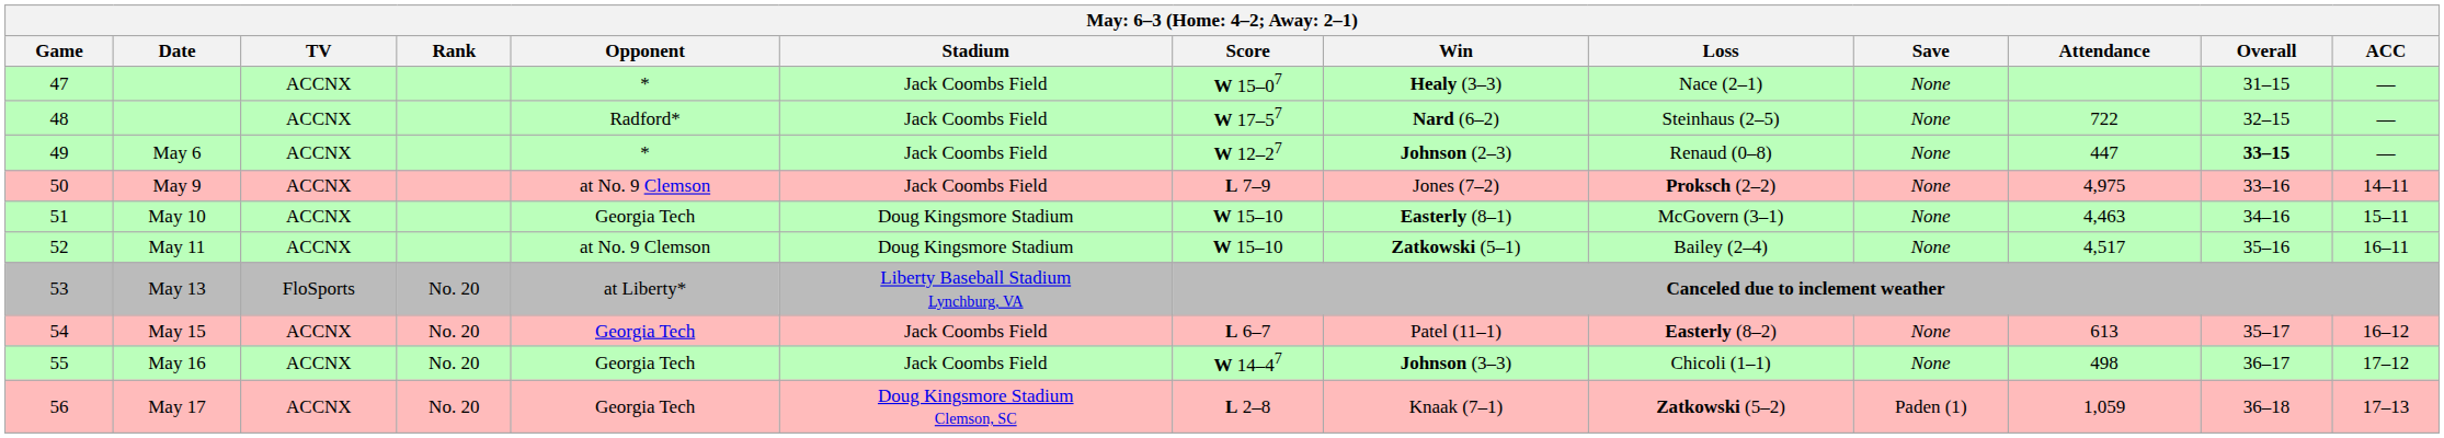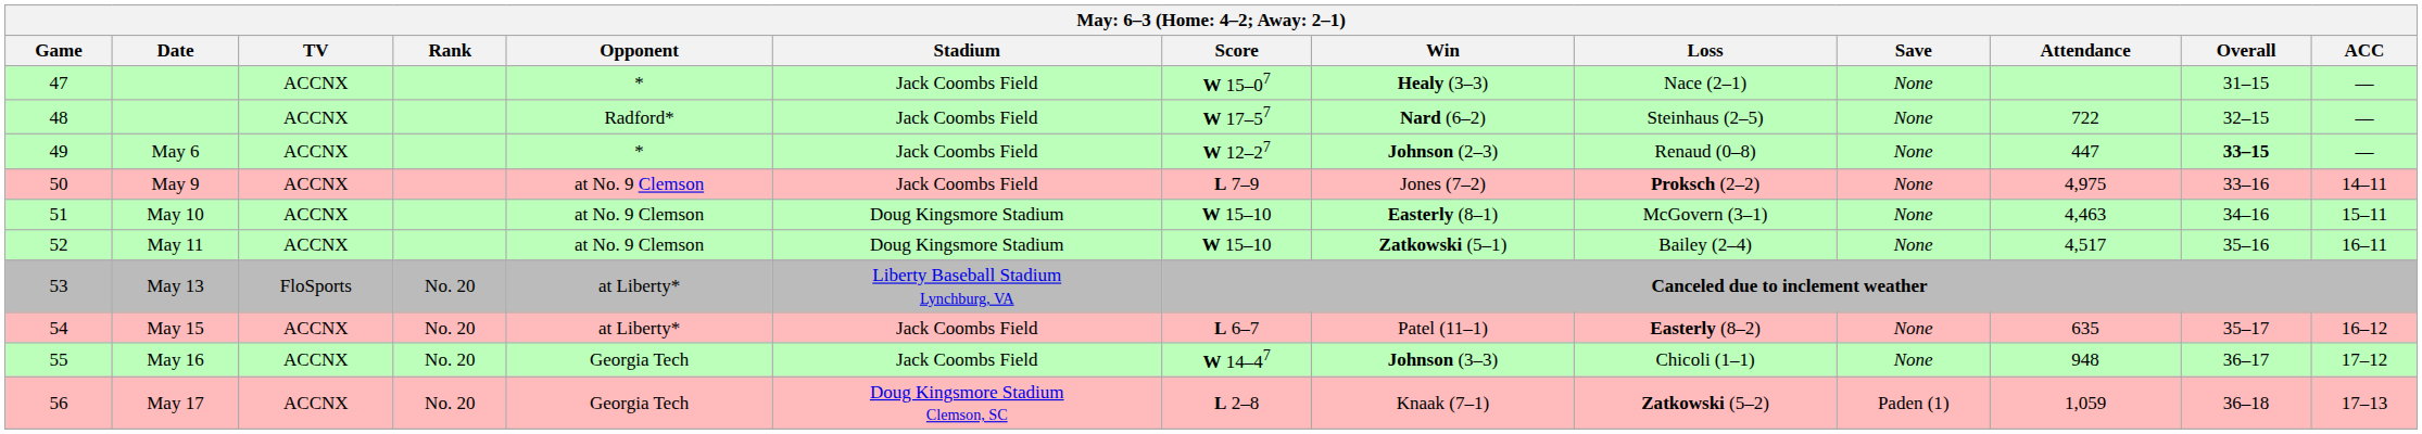May 10 | Opponent: Georgia Tech -> at No. 9 Clemson
May 15 | Opponent: Georgia Tech -> at Liberty*
May 15 | Attendance: 613 -> 635
May 16 | Attendance: 498 -> 948
